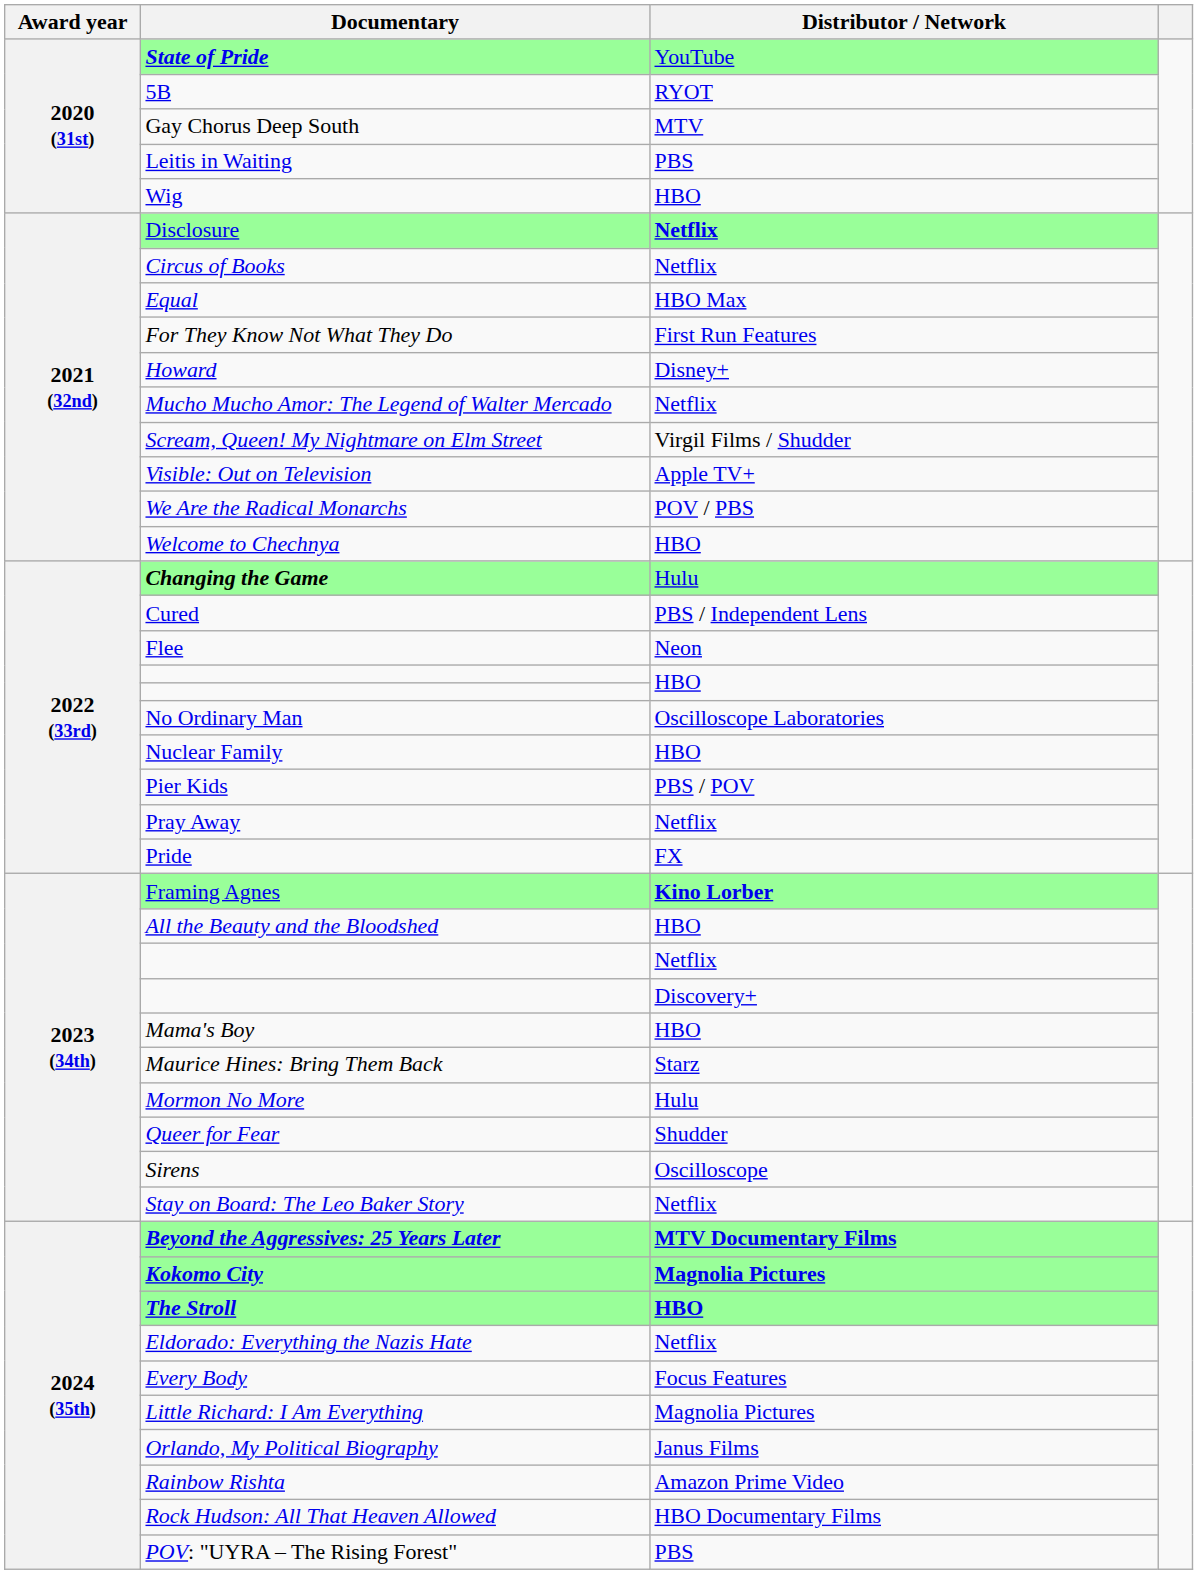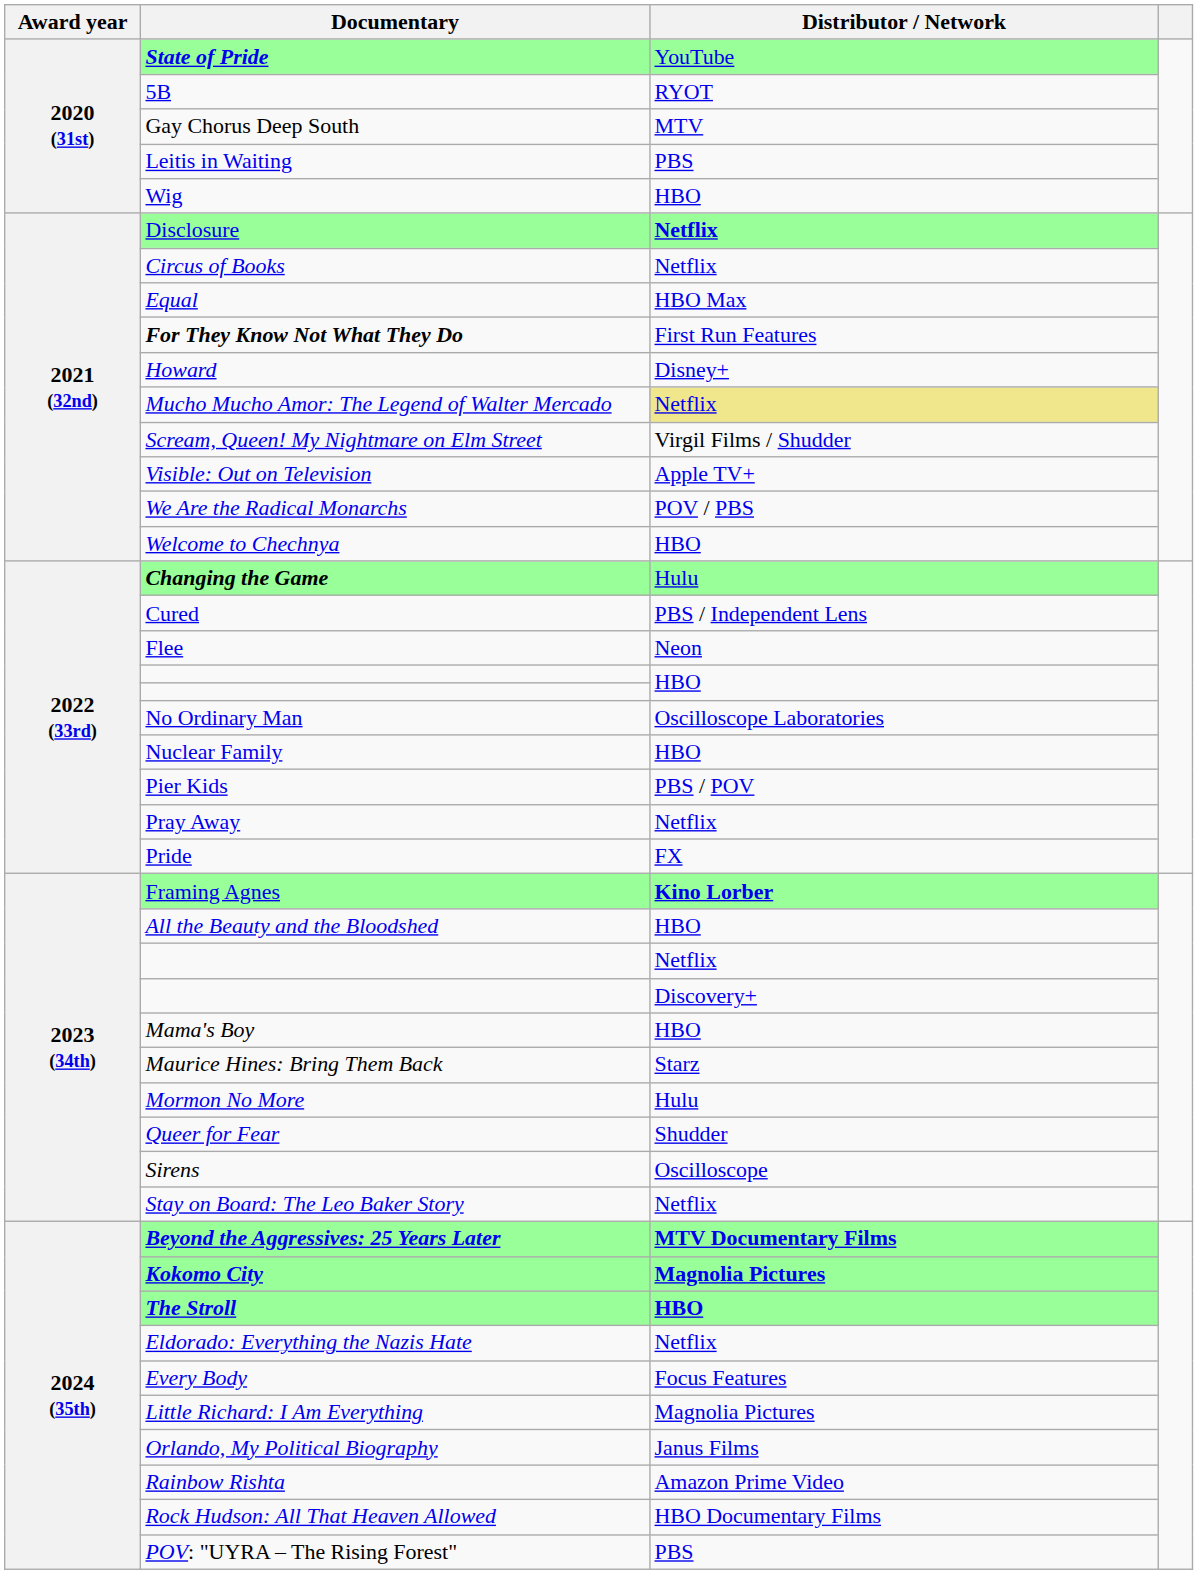For They Know Not What They Do | Documentary: normal -> bold
Mucho Mucho Amor: The Legend of Walter Mercado | Distributor / Network: no background -> khaki background
